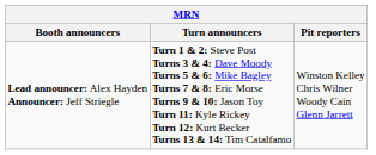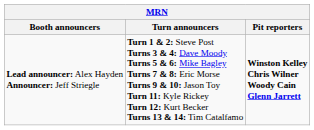Lead announcer: Alex Hayden Announcer: Jeff Striegle | Pit reporters: normal -> bold
